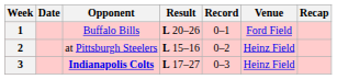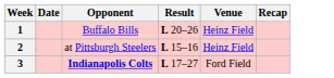- column: Record | 0–1 | 0–2 | 0–3
1 | Venue: Ford Field -> Heinz Field
3 | Venue: Heinz Field -> Ford Field
